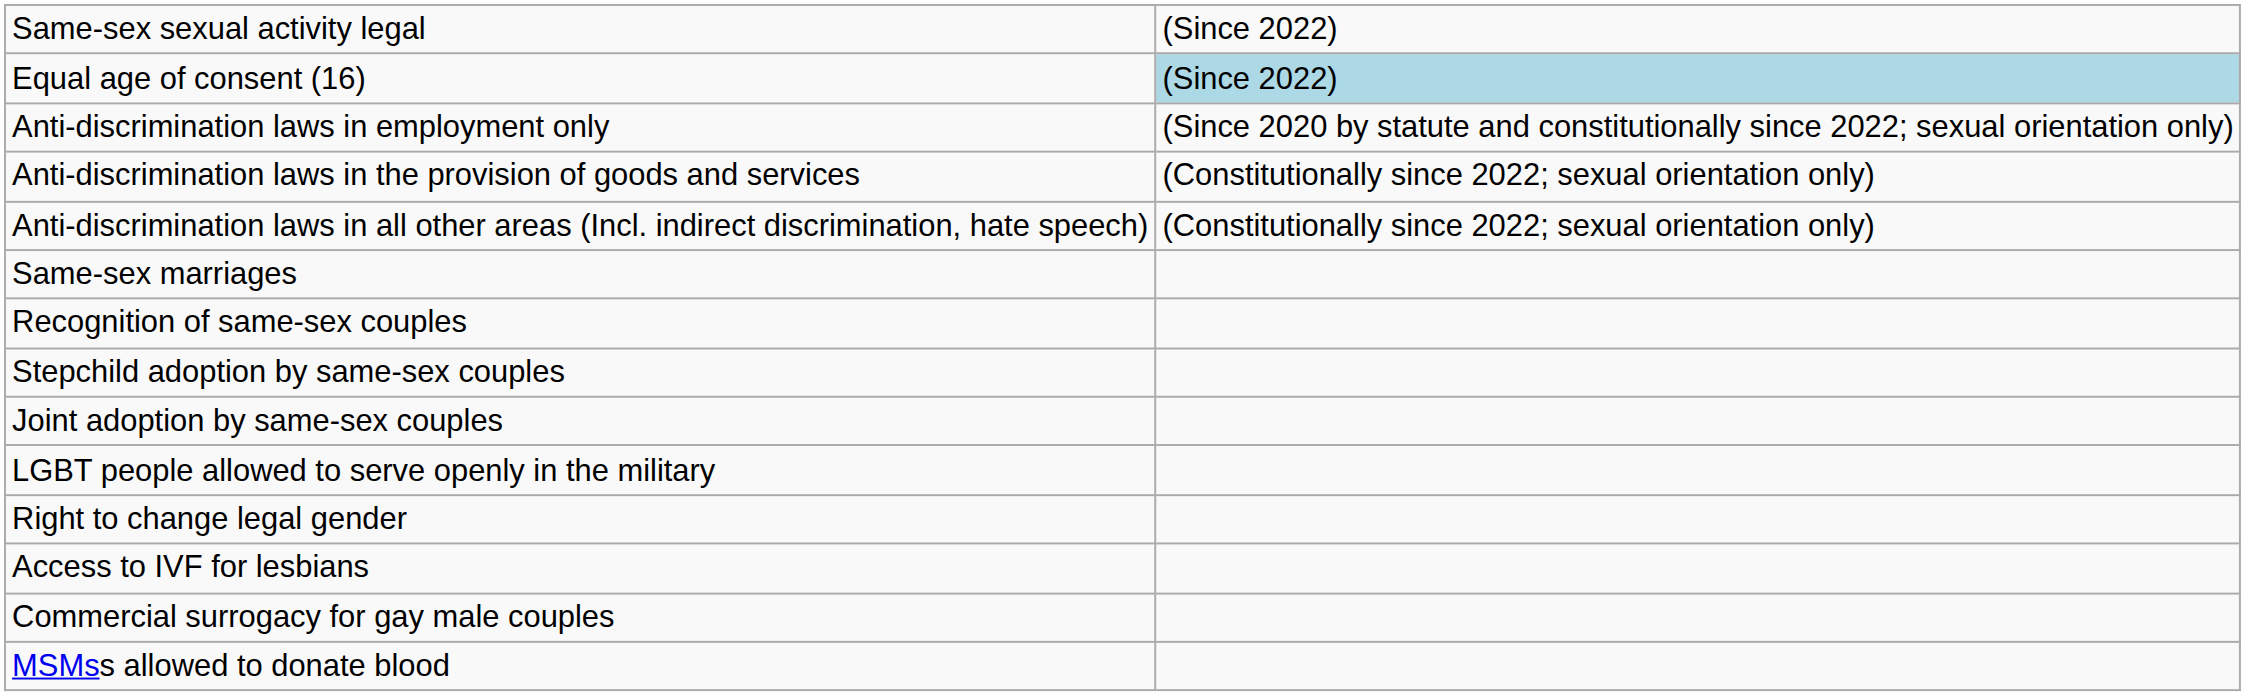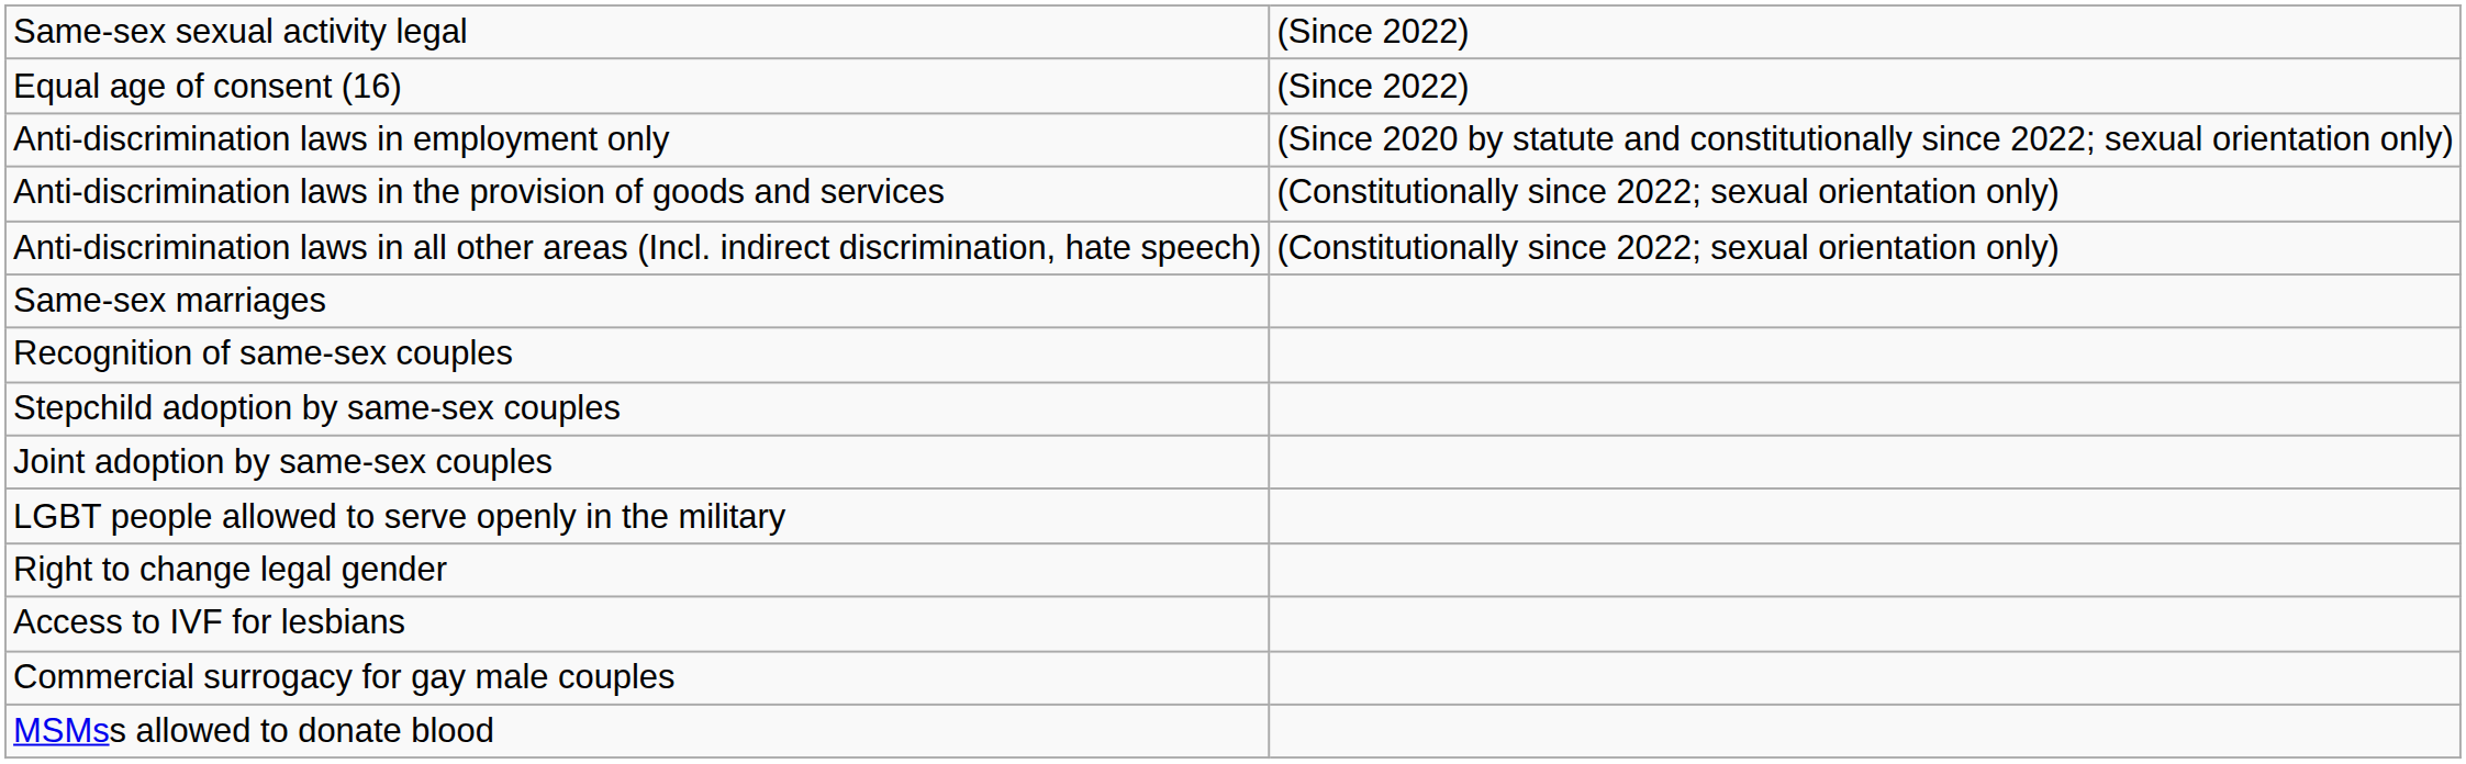Equal age of consent (16) | column 2: lightblue background -> no background
